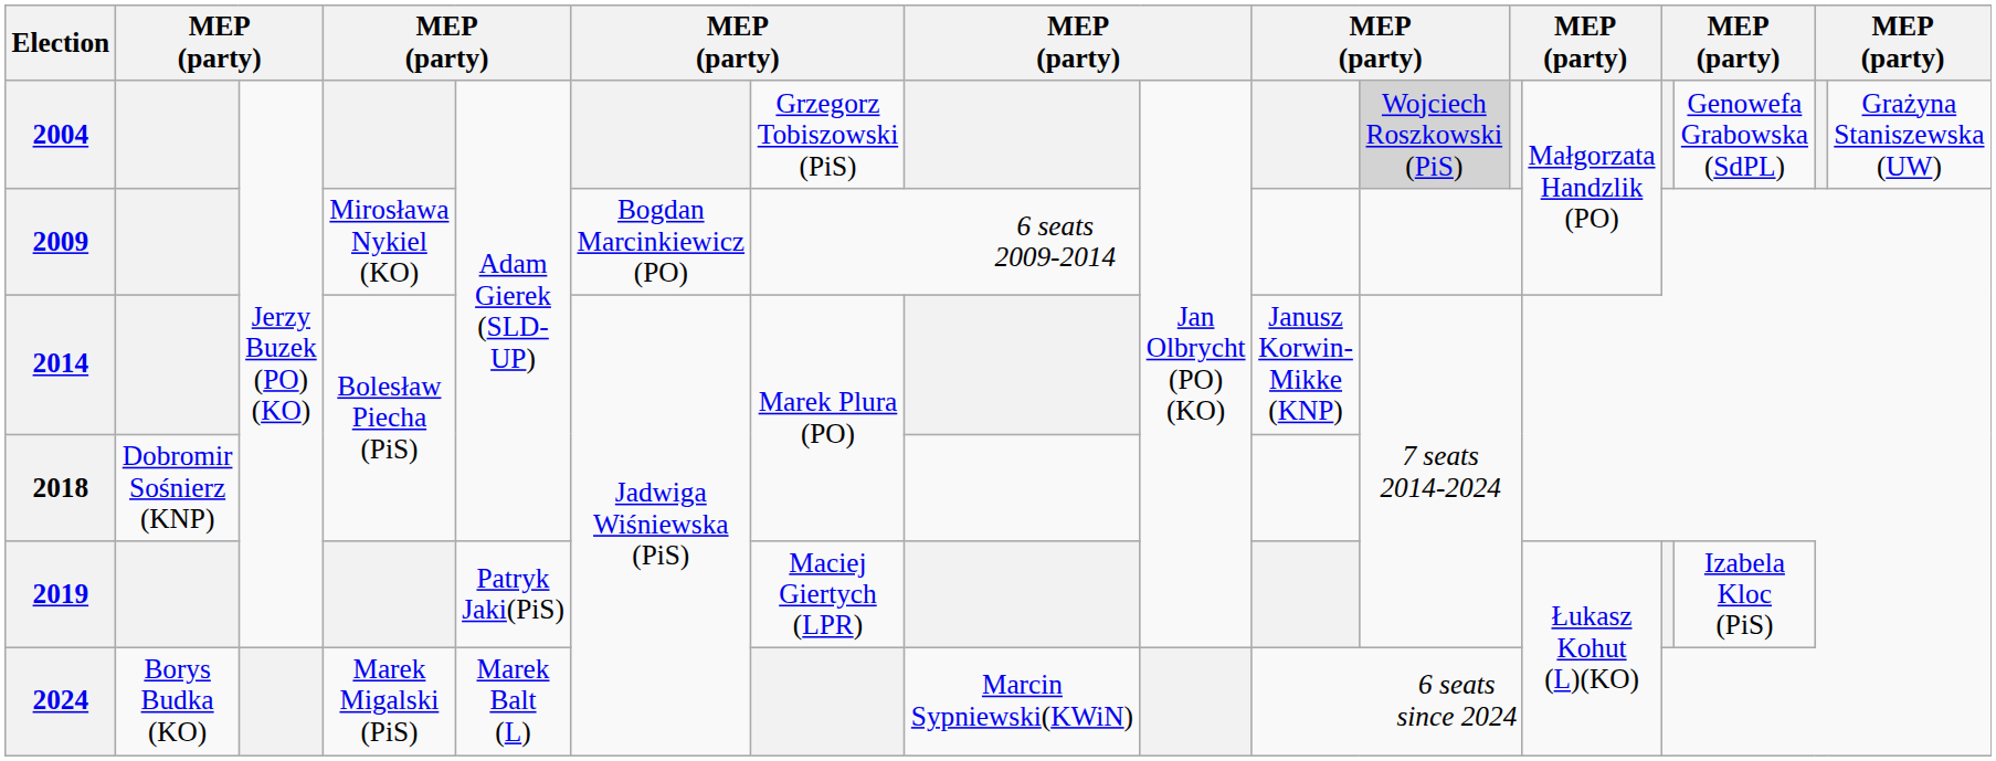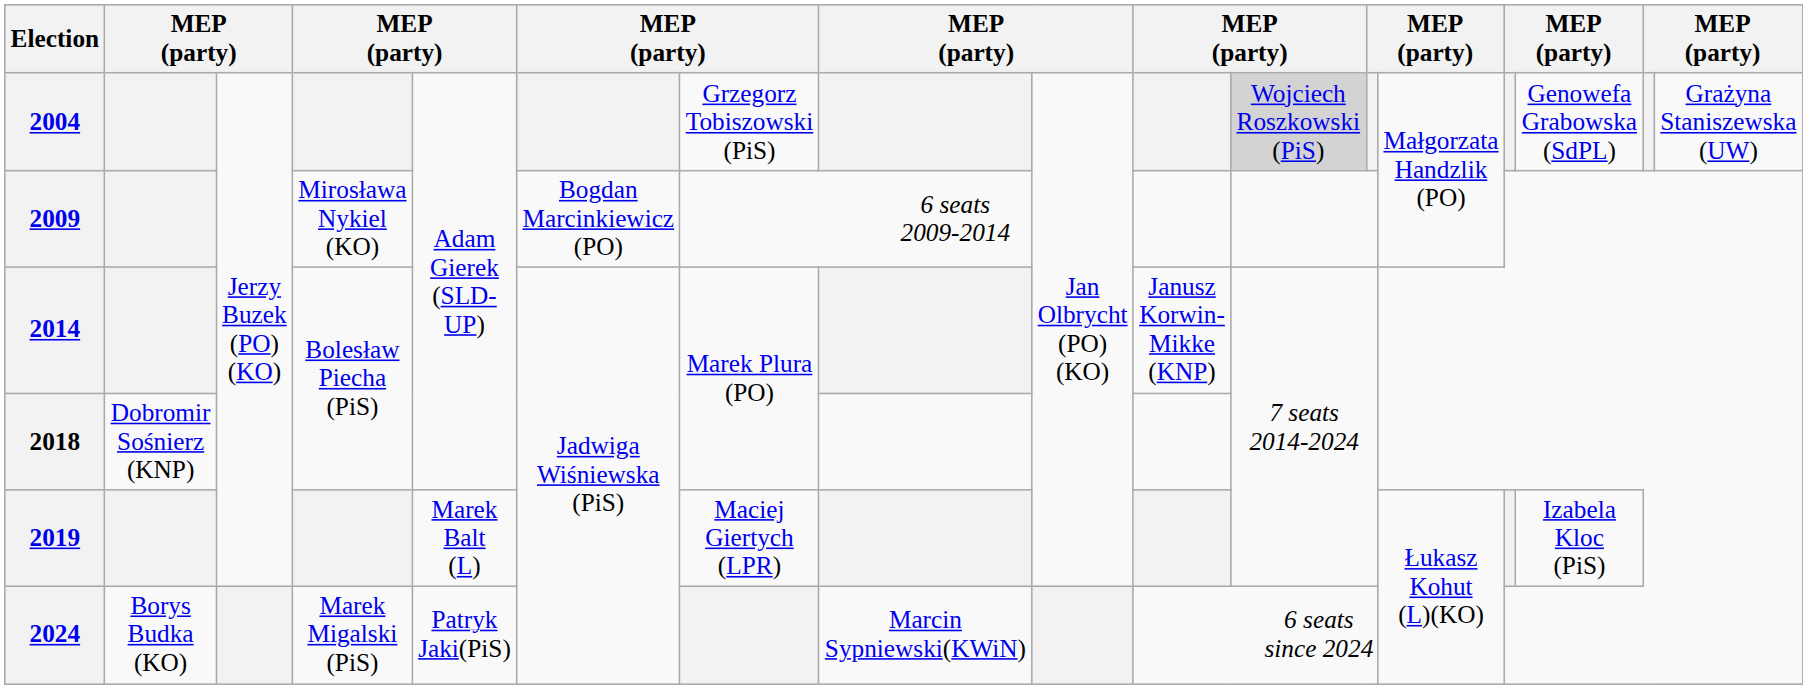2019 | column 5: Patryk Jaki(PiS) -> Marek Balt (L)
2024 | column 5: Marek Balt (L) -> Patryk Jaki(PiS)
